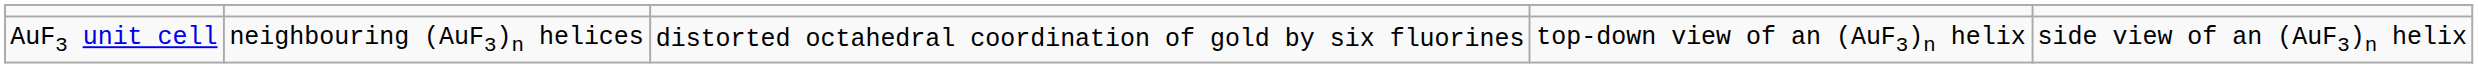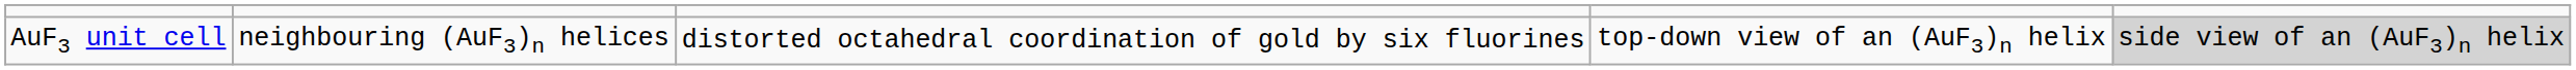AuF3 unit cell | column 5: no background -> lightgrey background
